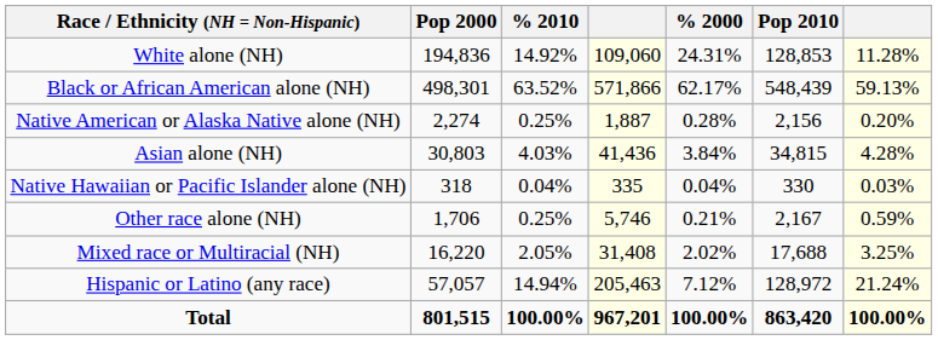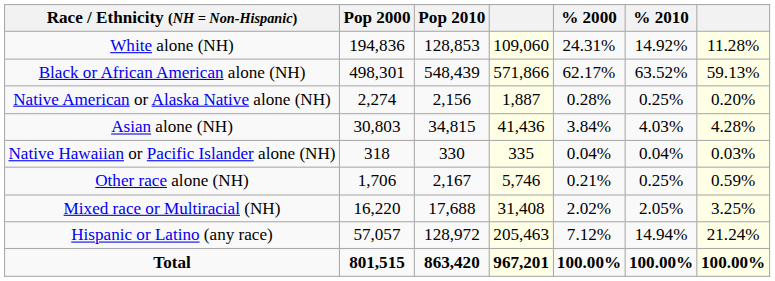columns swapped: Pop 2010 <-> % 2010
